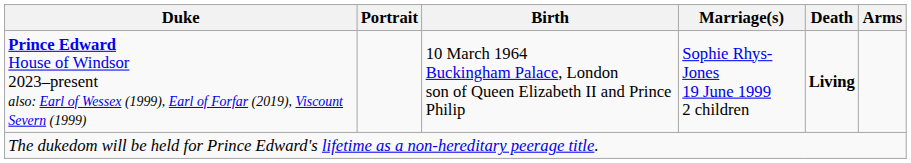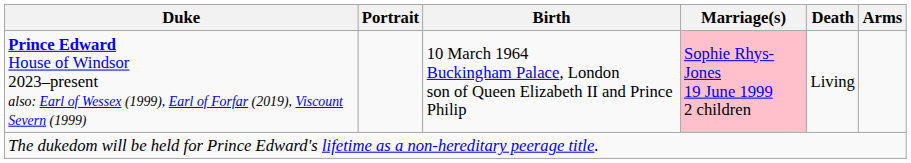row 2 | Marriage(s): no background -> pink background
row 2 | Death: bold -> normal
